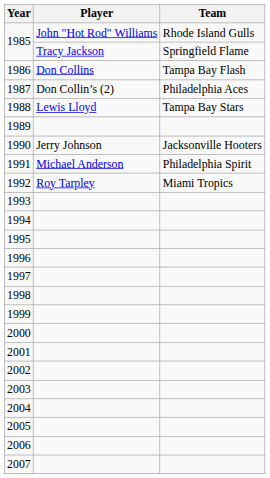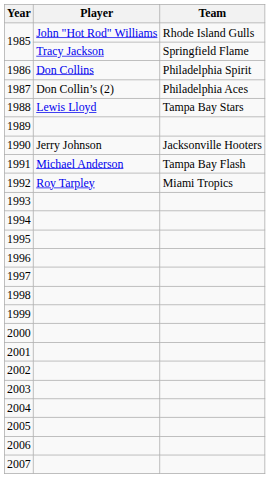1986 | Team: Tampa Bay Flash -> Philadelphia Spirit
1991 | Team: Philadelphia Spirit -> Tampa Bay Flash
